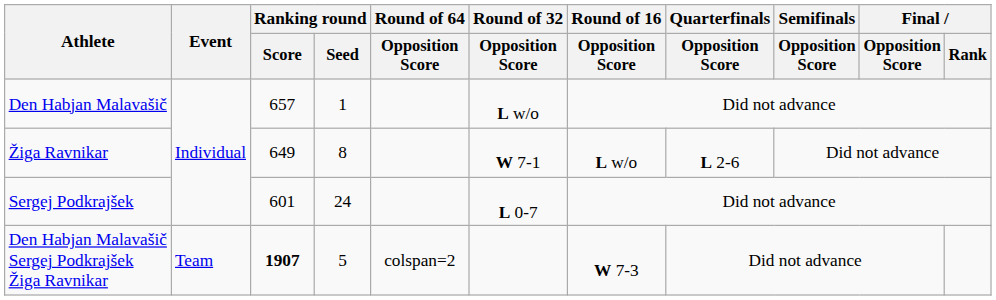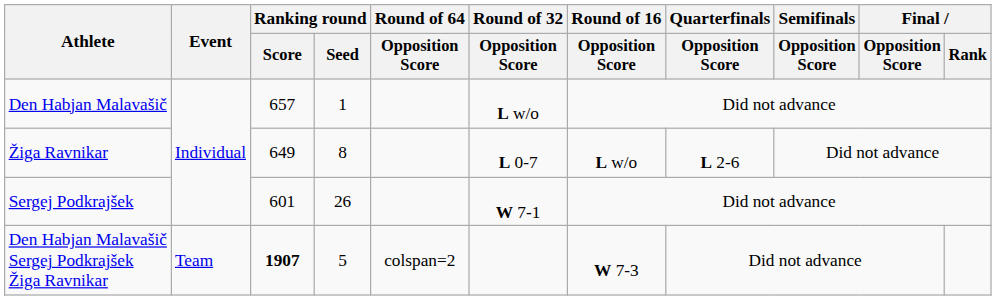Žiga Ravnikar | Round of 32 / Opposition Score: W 7-1 -> L 0-7
Sergej Podkrajšek | Ranking round / Seed: 24 -> 26
Sergej Podkrajšek | Round of 32 / Opposition Score: L 0-7 -> W 7-1
